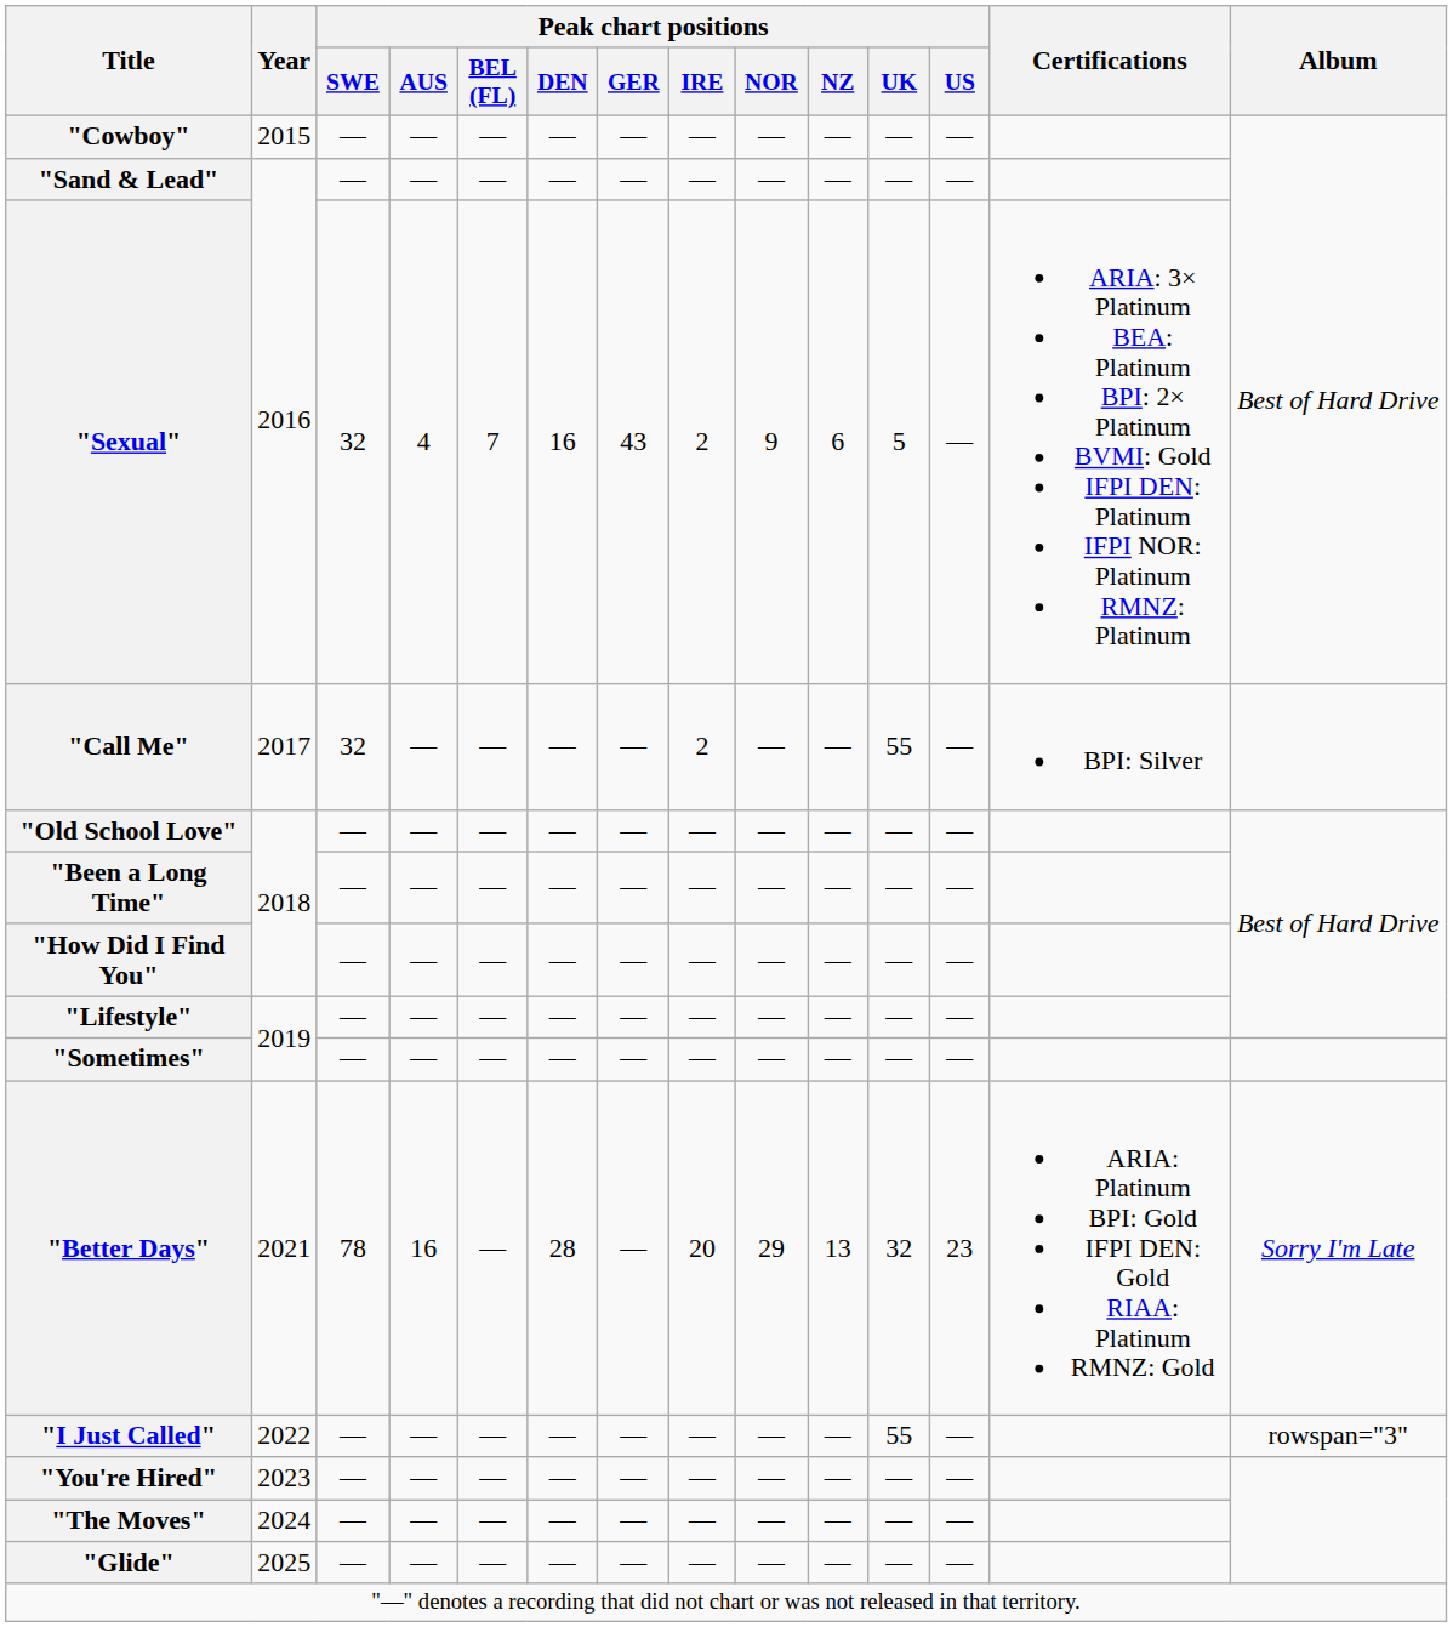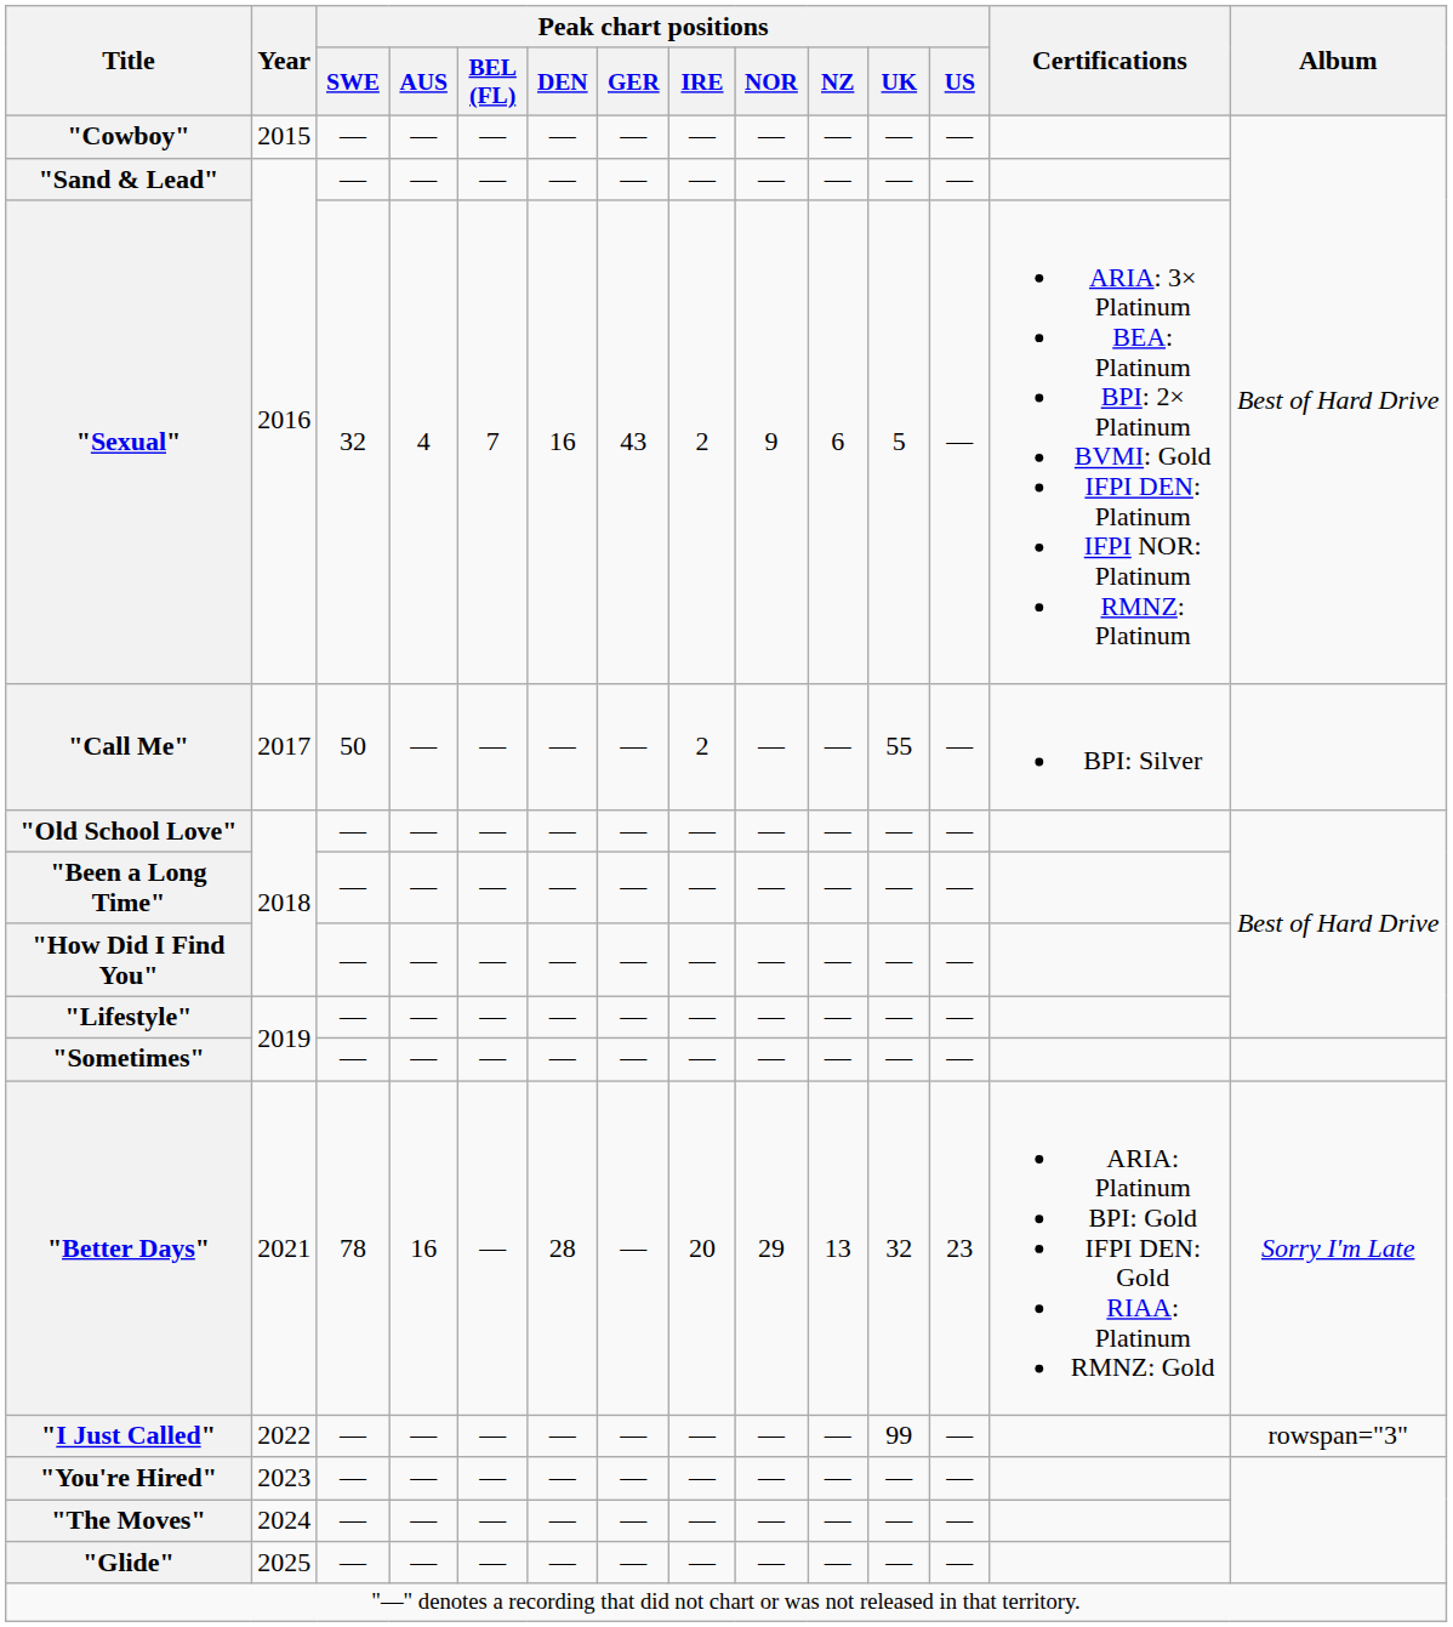"Call Me" | Peak chart positions / SWE: 32 -> 50
"I Just Called" | Peak chart positions / UK: 55 -> 99
